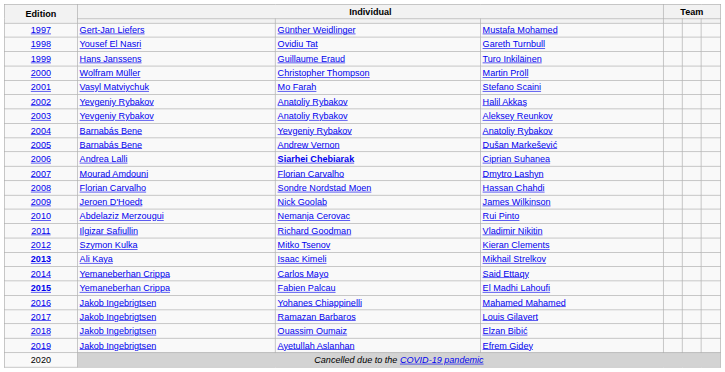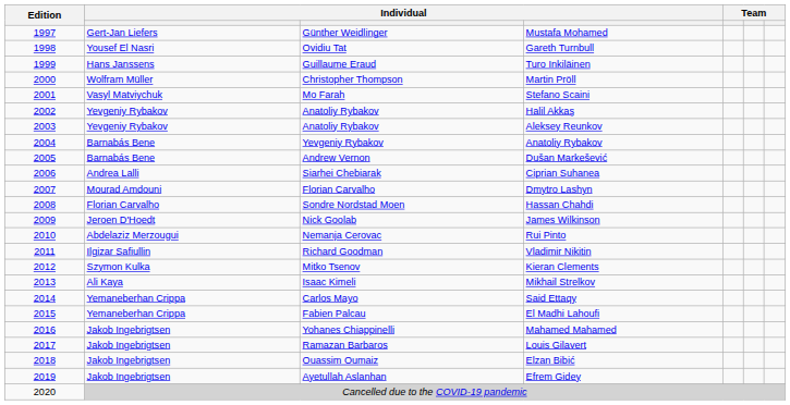Ciprian Suhanea | column 3: bold -> normal
Mikhail Strelkov | Edition: bold -> normal
El Madhi Lahoufi | Edition: bold -> normal
